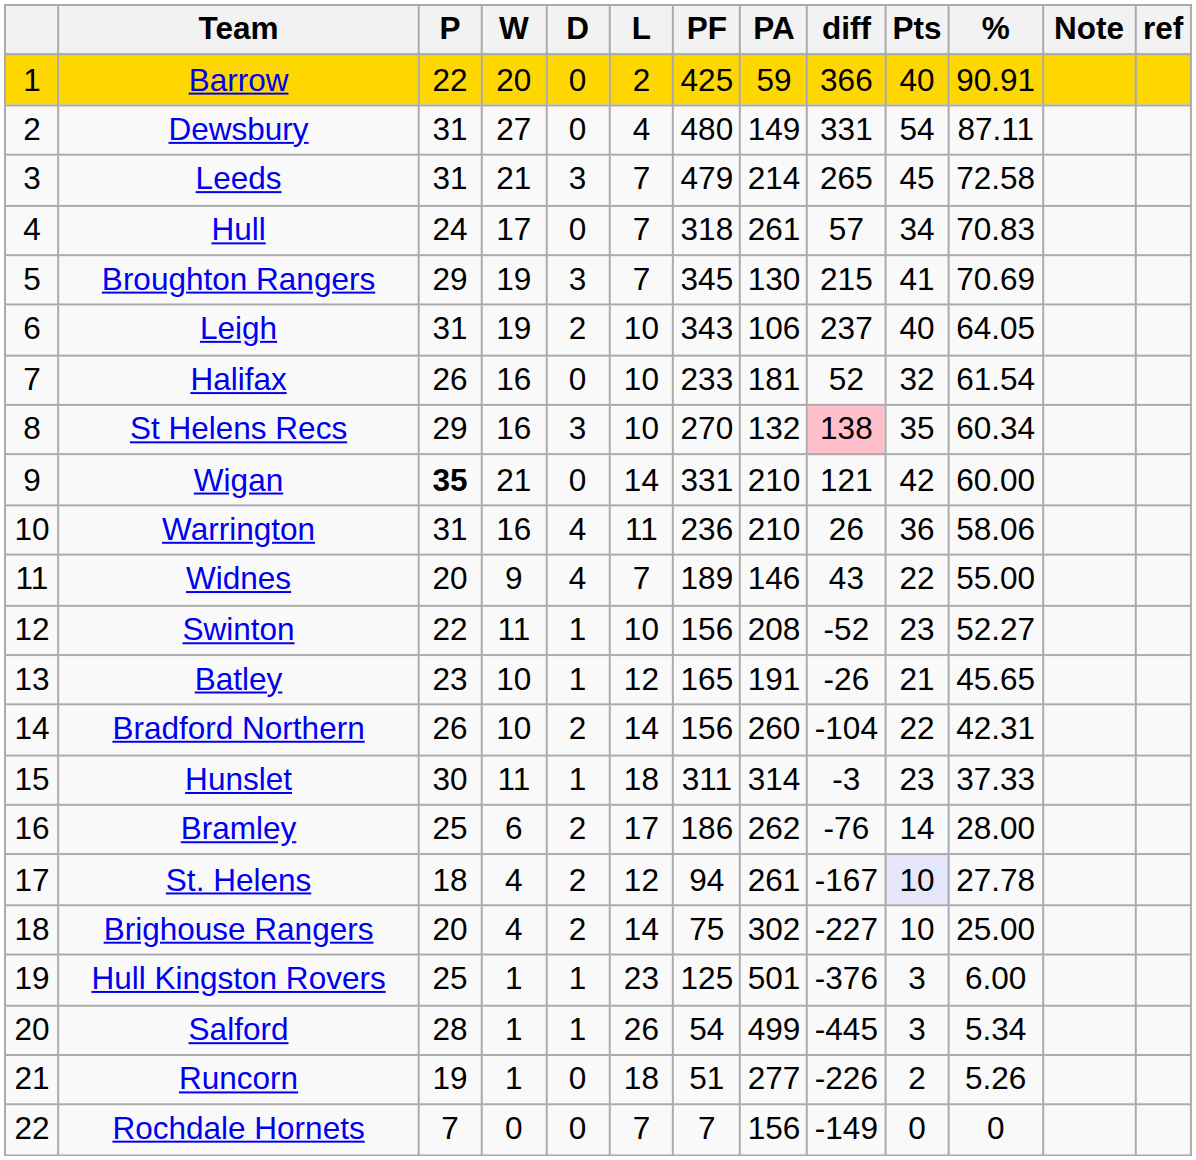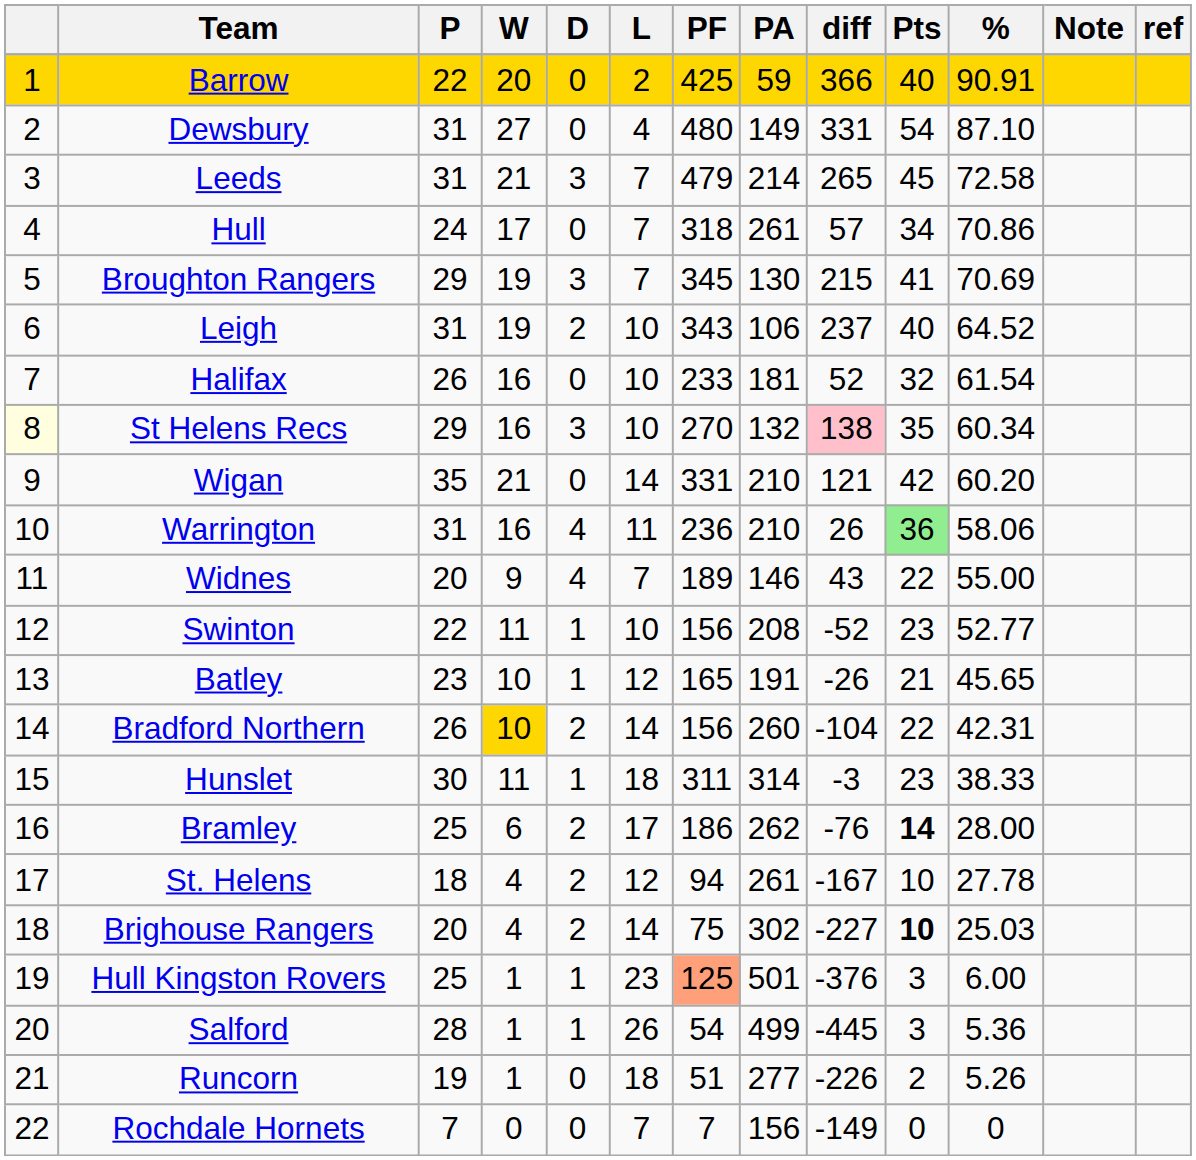Dewsbury | %: 87.11 -> 87.10
Hull | %: 70.83 -> 70.86
Leigh | %: 64.05 -> 64.52
St Helens Recs | column 1: no background -> lightyellow background
Wigan | P: bold -> normal
Wigan | %: 60.00 -> 60.20
Warrington | Pts: no background -> lightgreen background
Swinton | %: 52.27 -> 52.77
Bradford Northern | W: no background -> gold background
Hunslet | %: 37.33 -> 38.33
Bramley | Pts: normal -> bold
St. Helens | Pts: lavender background -> no background
Brighouse Rangers | Pts: normal -> bold
Brighouse Rangers | %: 25.00 -> 25.03
Hull Kingston Rovers | PF: no background -> lightsalmon background
Salford | %: 5.34 -> 5.36
